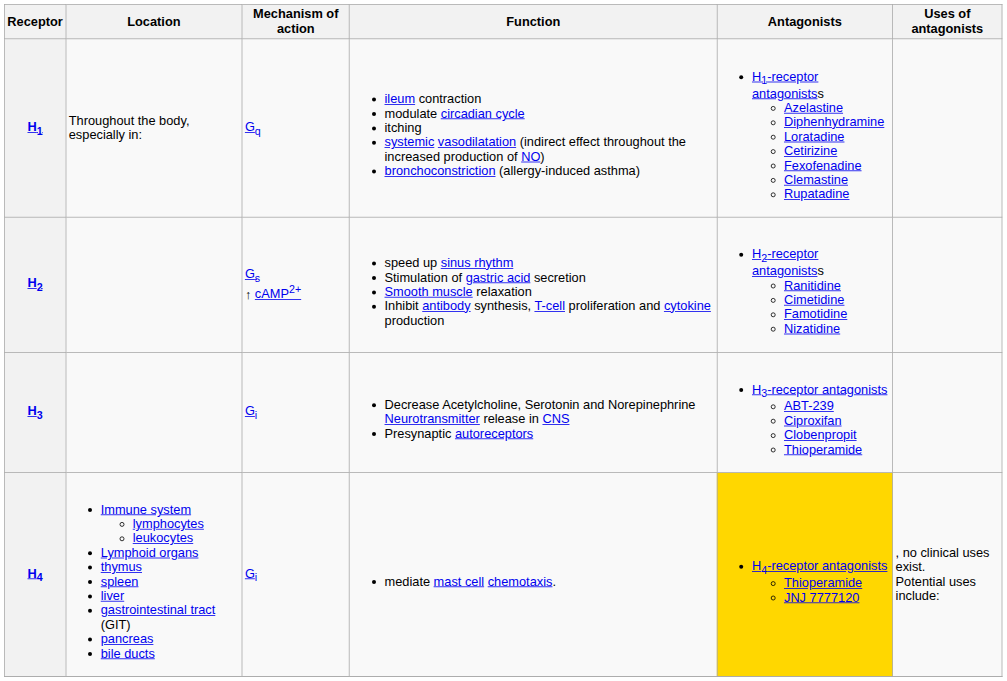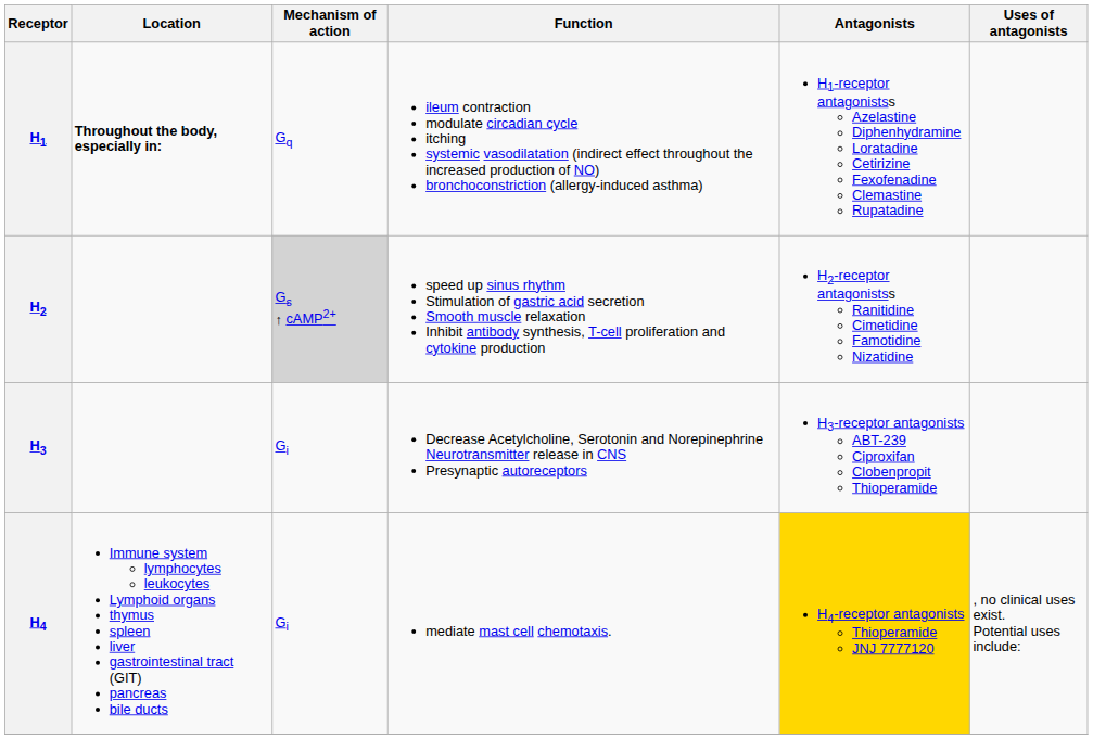H1 | Location: normal -> bold
H2 | Mechanism of action: no background -> lightgrey background
